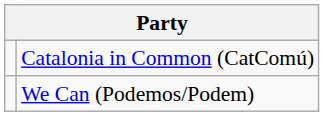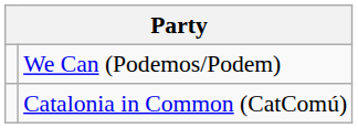rows swapped: Catalonia in Common (CatComú) <-> We Can (Podemos/Podem)
